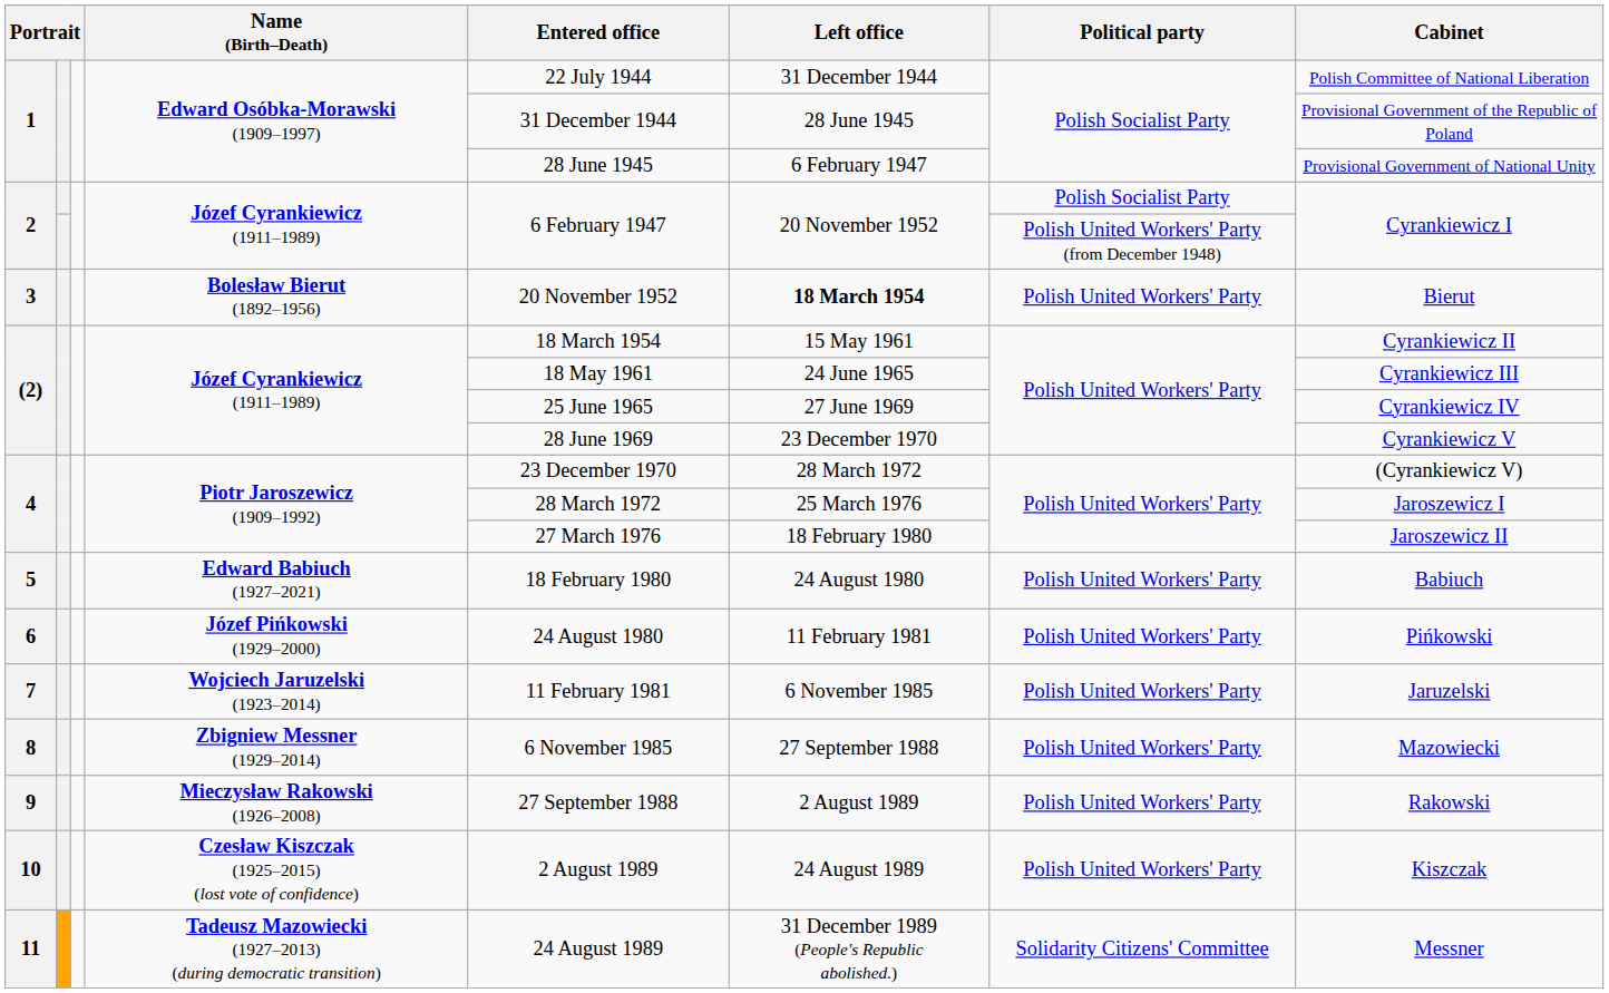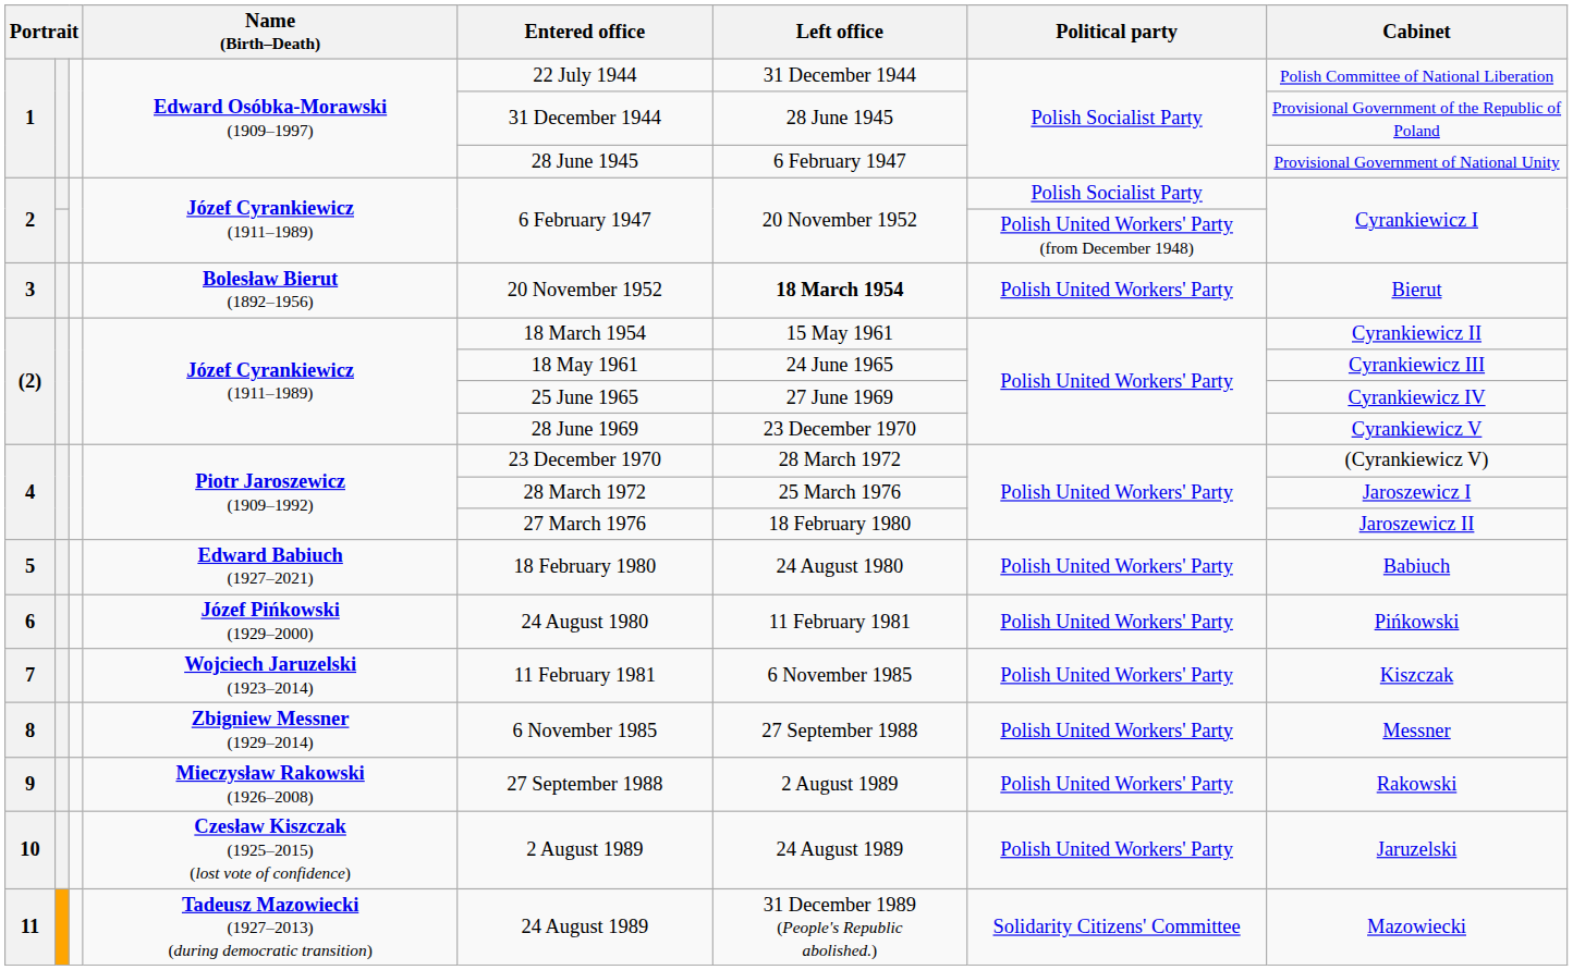7 | Cabinet: Jaruzelski -> Kiszczak
8 | Cabinet: Mazowiecki -> Messner
10 | Cabinet: Kiszczak -> Jaruzelski
11 | Cabinet: Messner -> Mazowiecki
